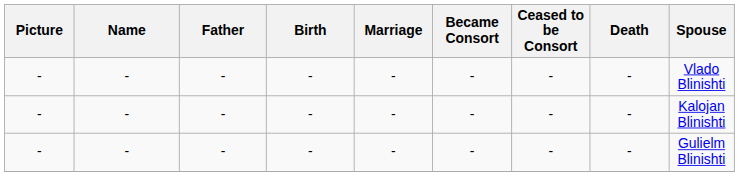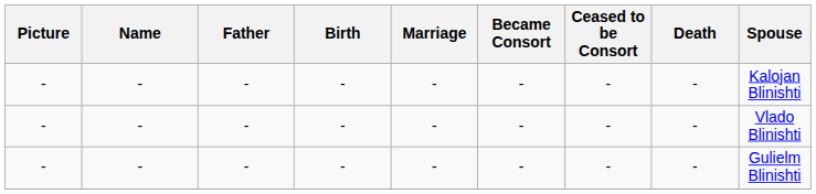row 2 | Spouse: Vlado Blinishti -> Kalojan Blinishti
row 3 | Spouse: Kalojan Blinishti -> Vlado Blinishti
